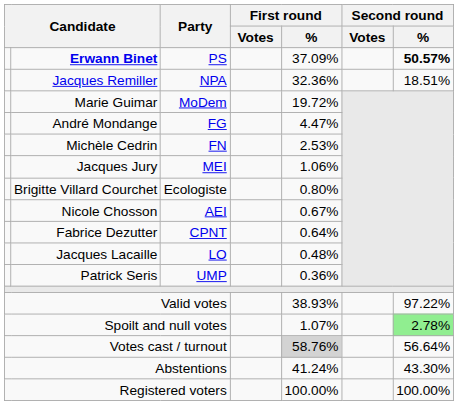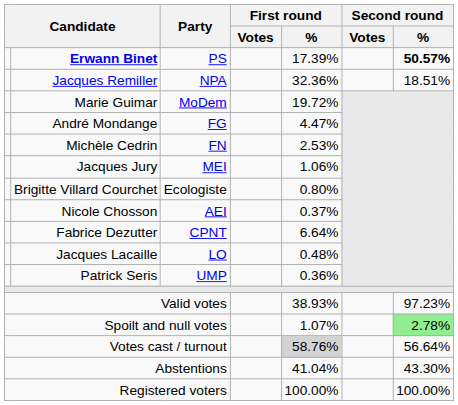Erwann Binet | First round / %: 37.09% -> 17.39%
Nicole Chosson | First round / %: 0.67% -> 0.37%
Fabrice Dezutter | First round / %: 0.64% -> 6.64%
Valid votes | Second round / %: 97.22% -> 97.23%
Abstentions | First round / %: 41.24% -> 41.04%
